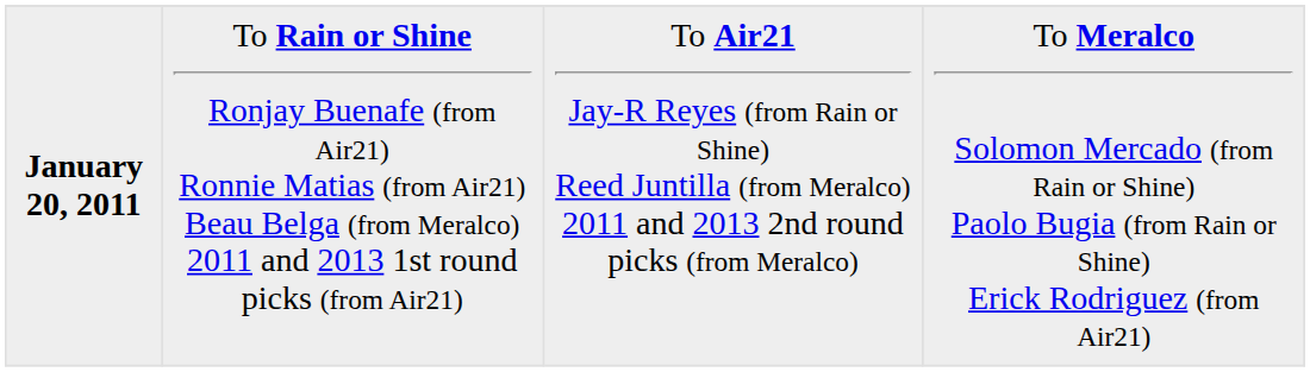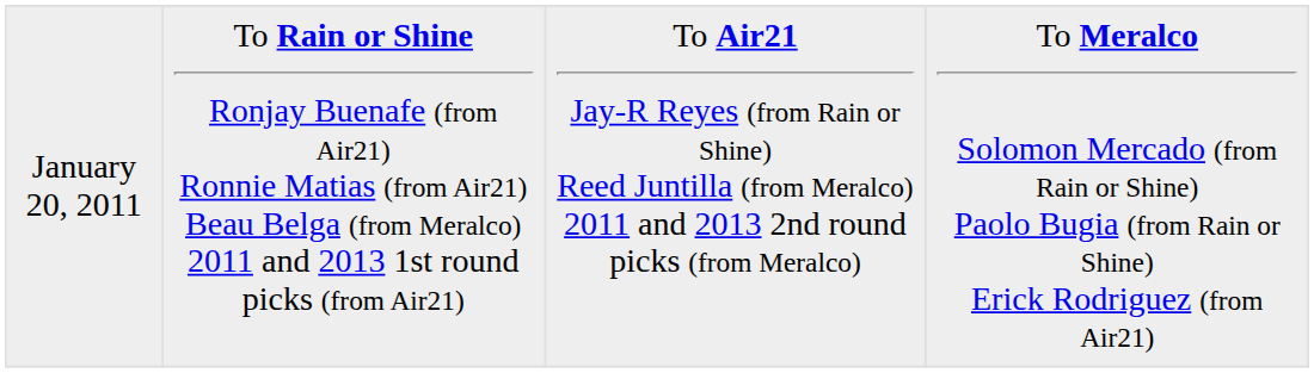January 20, 2011 | column 1: bold -> normal
